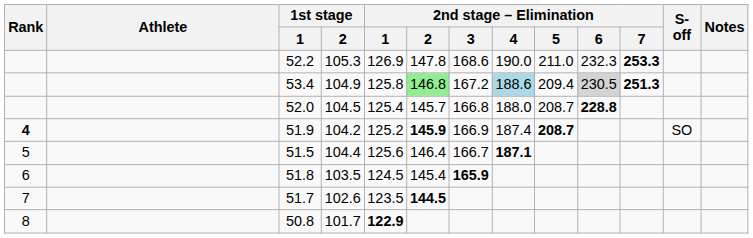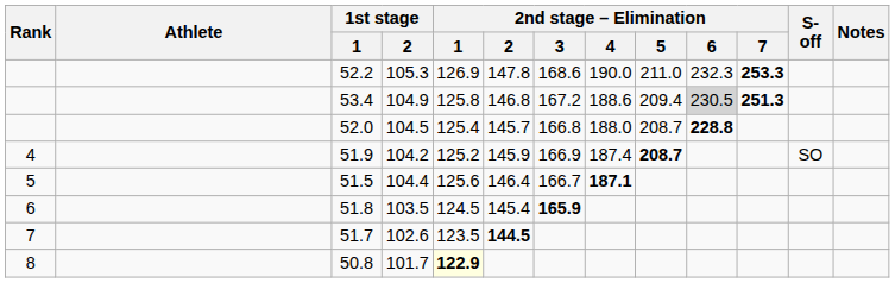53.4 | 2nd stage – Elimination / 2: lightgreen background -> no background
53.4 | 2nd stage – Elimination / 4: lightblue background -> no background
51.9 | Rank: bold -> normal
51.9 | 2nd stage – Elimination / 2: bold -> normal
50.8 | 2nd stage – Elimination / 1: no background -> lightyellow background
